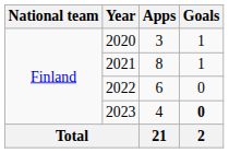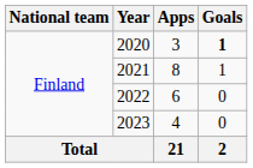2020 | Goals: normal -> bold
2023 | Goals: bold -> normal
